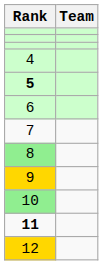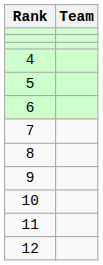row 6 | Rank: bold -> normal
row 9 | Rank: lightgreen background -> no background
row 10 | Rank: gold background -> no background
row 11 | Rank: lightgreen background -> no background
row 12 | Rank: bold -> normal
row 13 | Rank: gold background -> no background
